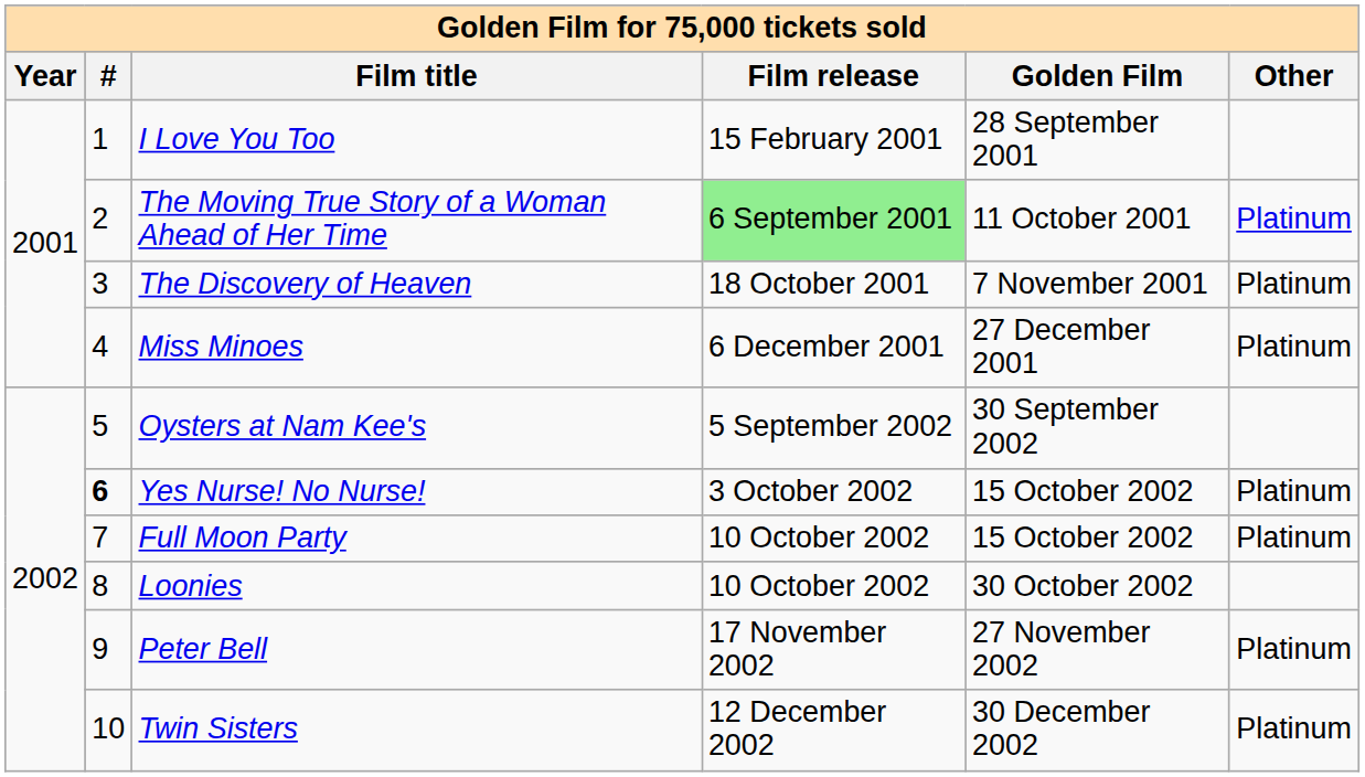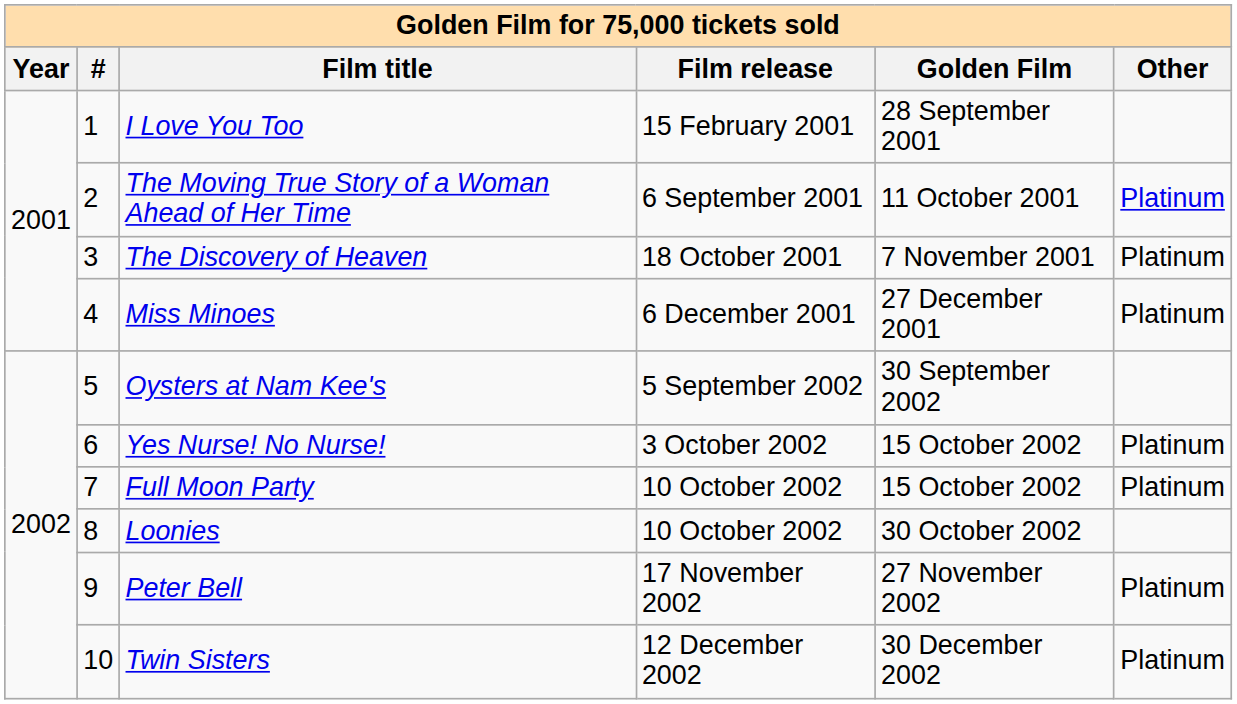The Moving True Story of a Woman Ahead of Her Time | Film release: lightgreen background -> no background
Yes Nurse! No Nurse! | #: bold -> normal
